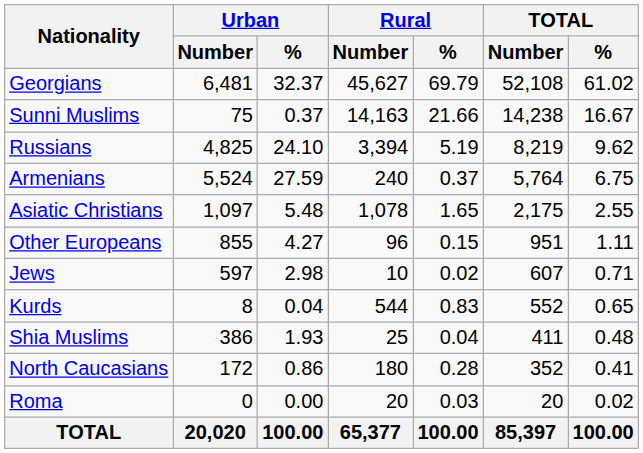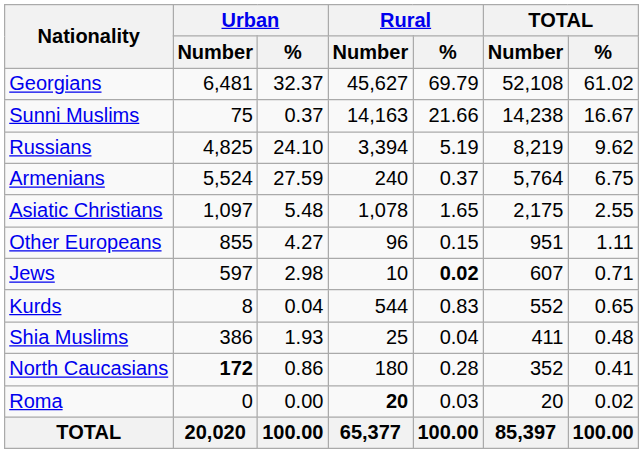Jews | Rural / %: normal -> bold
North Caucasians | Urban / Number: normal -> bold
Roma | Rural / Number: normal -> bold
